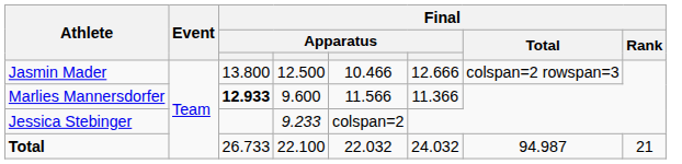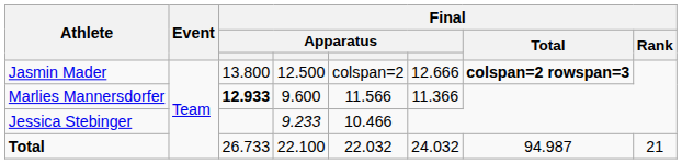Jasmin Mader | column 5: 10.466 -> colspan=2
Jasmin Mader | Final / Total: normal -> bold
Jessica Stebinger | column 5: colspan=2 -> 10.466
